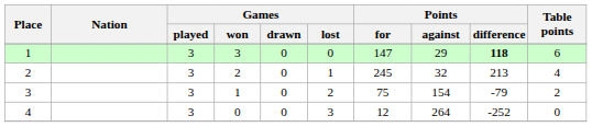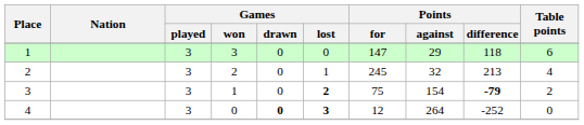row 3 | Points / difference: bold -> normal
row 5 | Games / lost: normal -> bold
row 5 | Points / difference: normal -> bold
row 6 | Games / drawn: normal -> bold
row 6 | Games / lost: normal -> bold
